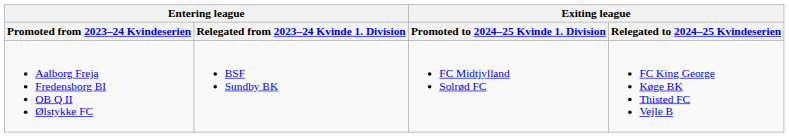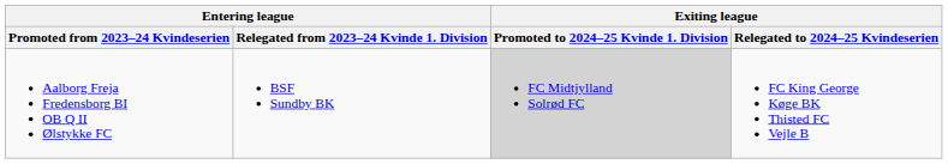Aalborg Freja Fredensborg BI OB Q II Ølstykke FC | Exiting league / Promoted to 2024–25 Kvinde 1. Division: no background -> lightgrey background
